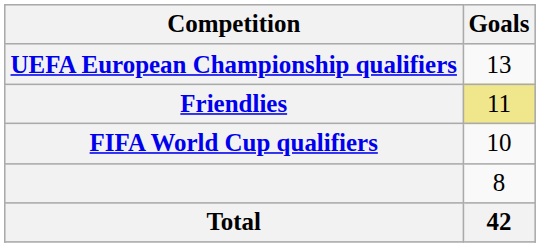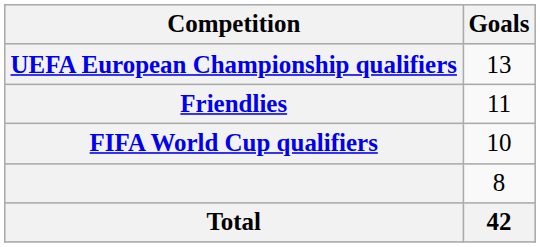Friendlies | Goals: khaki background -> no background
